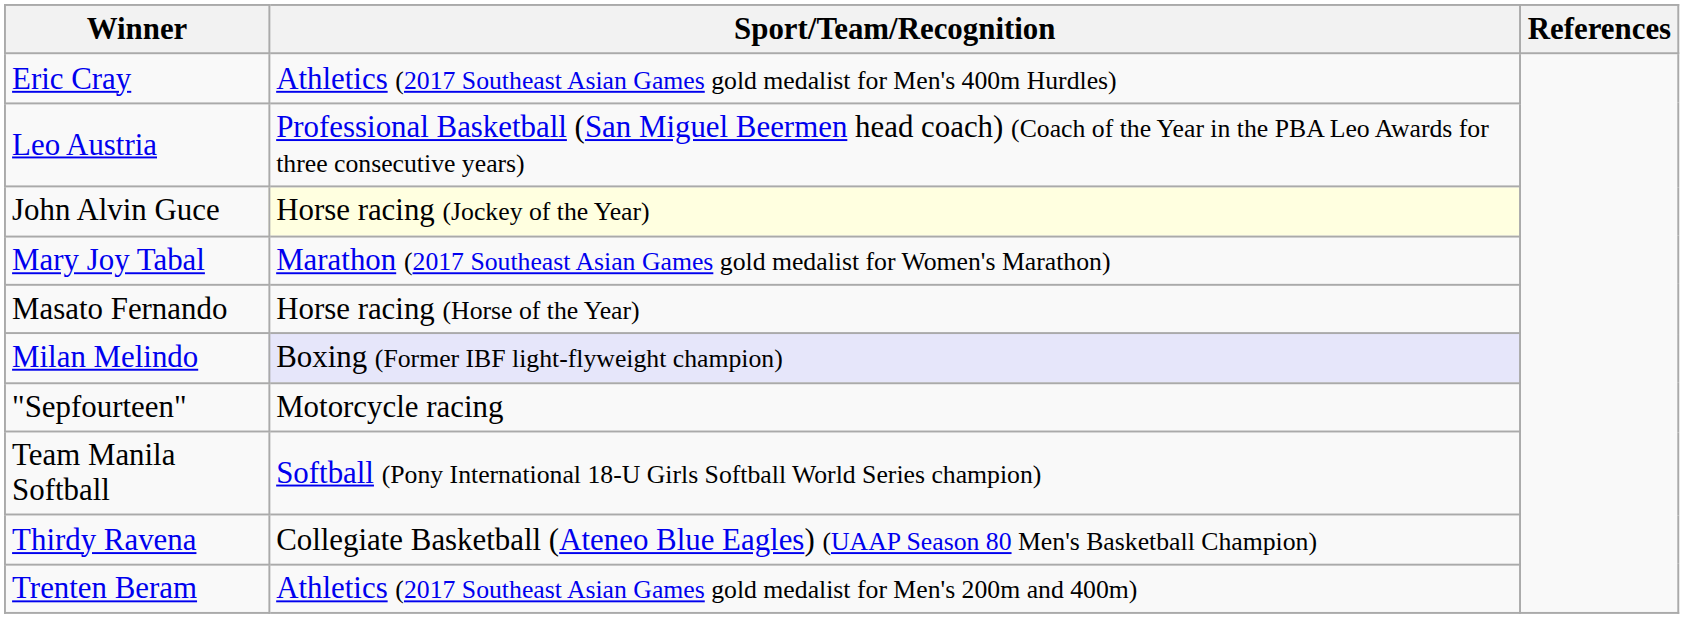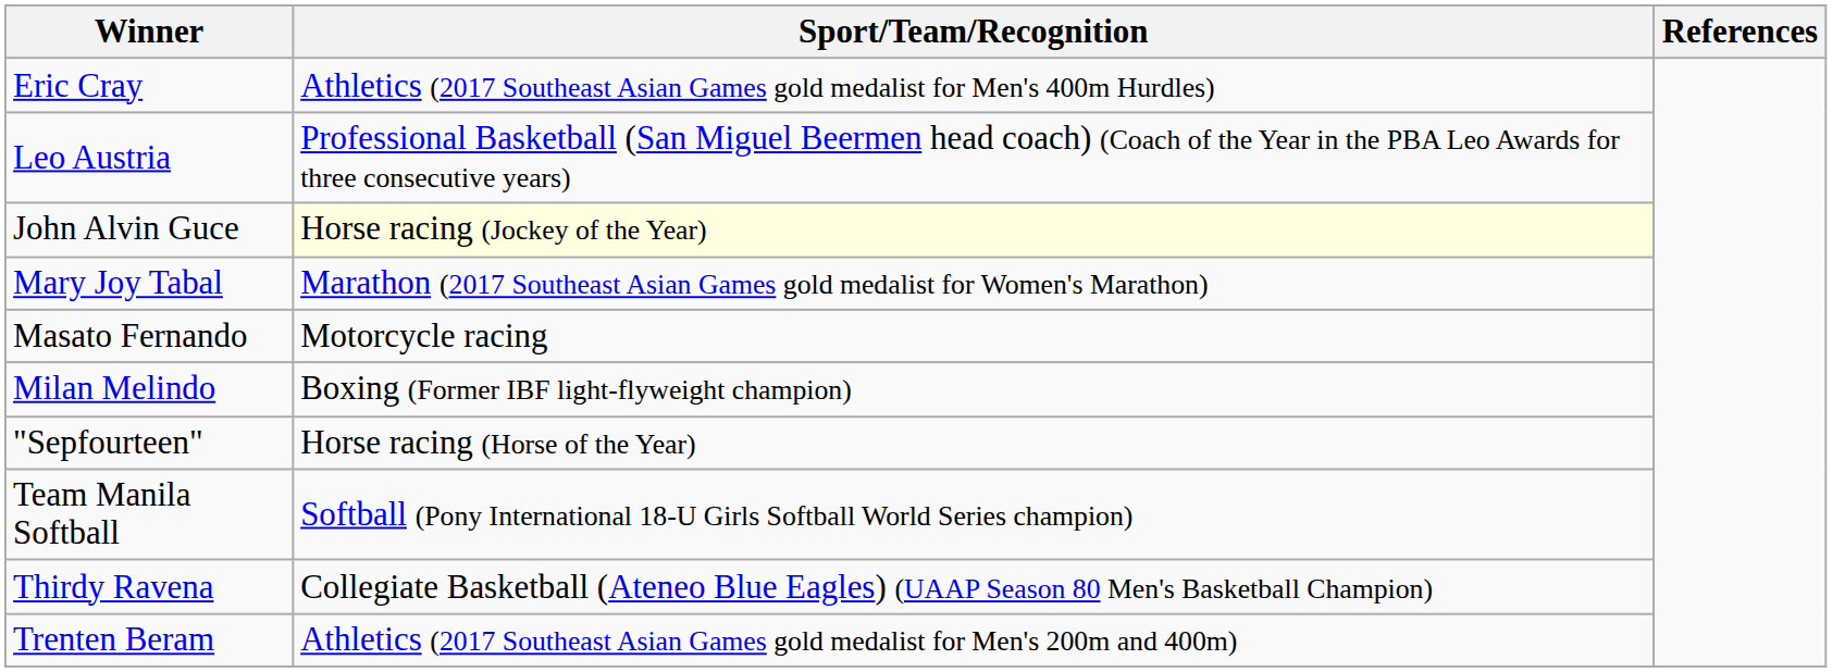Masato Fernando | Sport/Team/Recognition: Horse racing (Horse of the Year) -> Motorcycle racing
Milan Melindo | Sport/Team/Recognition: lavender background -> no background
"Sepfourteen" | Sport/Team/Recognition: Motorcycle racing -> Horse racing (Horse of the Year)
